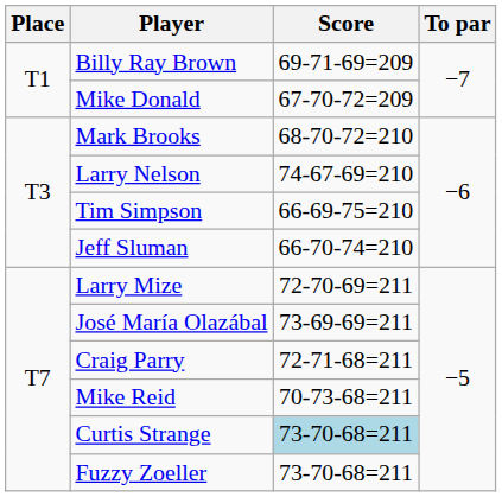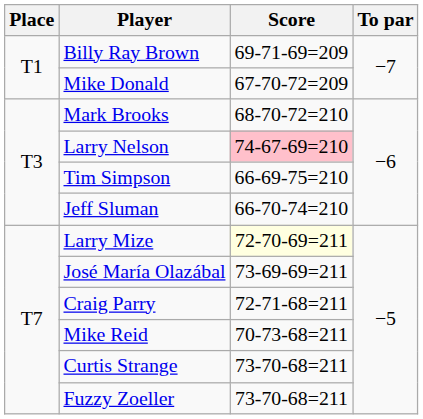Larry Nelson | Score: no background -> pink background
Larry Mize | Score: no background -> lightyellow background
Curtis Strange | Score: lightblue background -> no background
